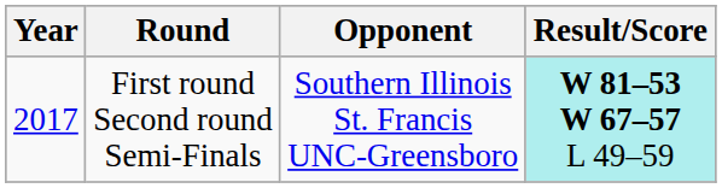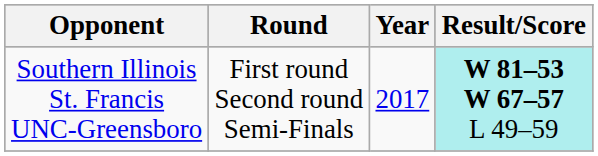columns swapped: Year <-> Opponent
